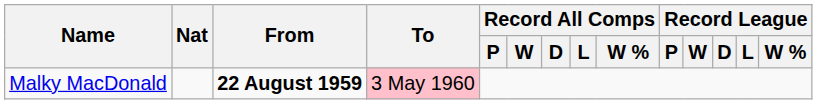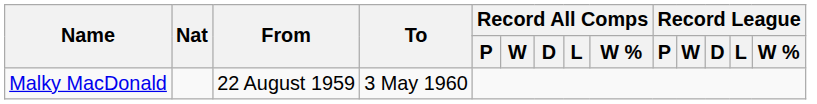Malky MacDonald | From: bold -> normal
Malky MacDonald | To: pink background -> no background
